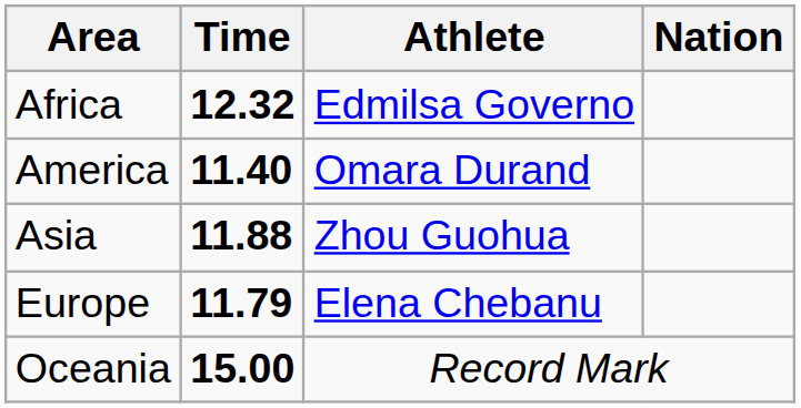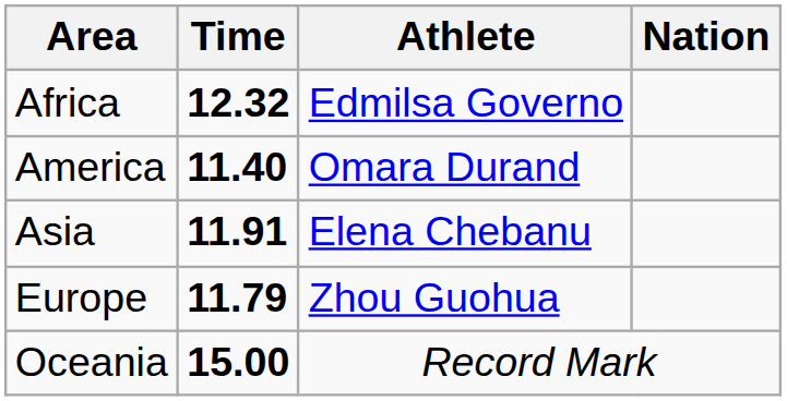Asia | Time: 11.88 -> 11.91
Asia | Athlete: Zhou Guohua -> Elena Chebanu
Europe | Athlete: Elena Chebanu -> Zhou Guohua
